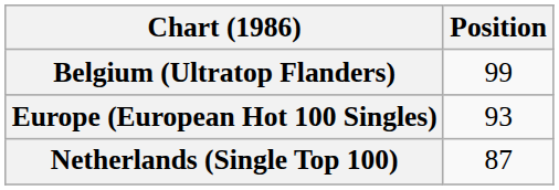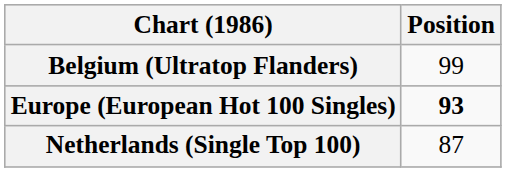Europe (European Hot 100 Singles) | Position: normal -> bold
